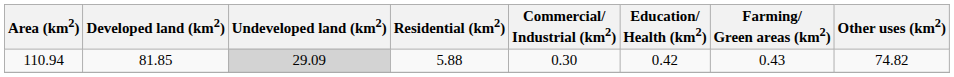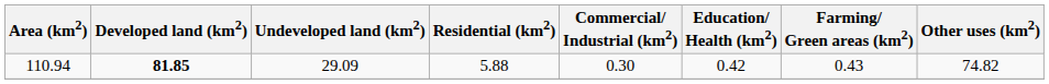110.94 | Developed land (km2): normal -> bold
110.94 | Undeveloped land (km2): lightgrey background -> no background
